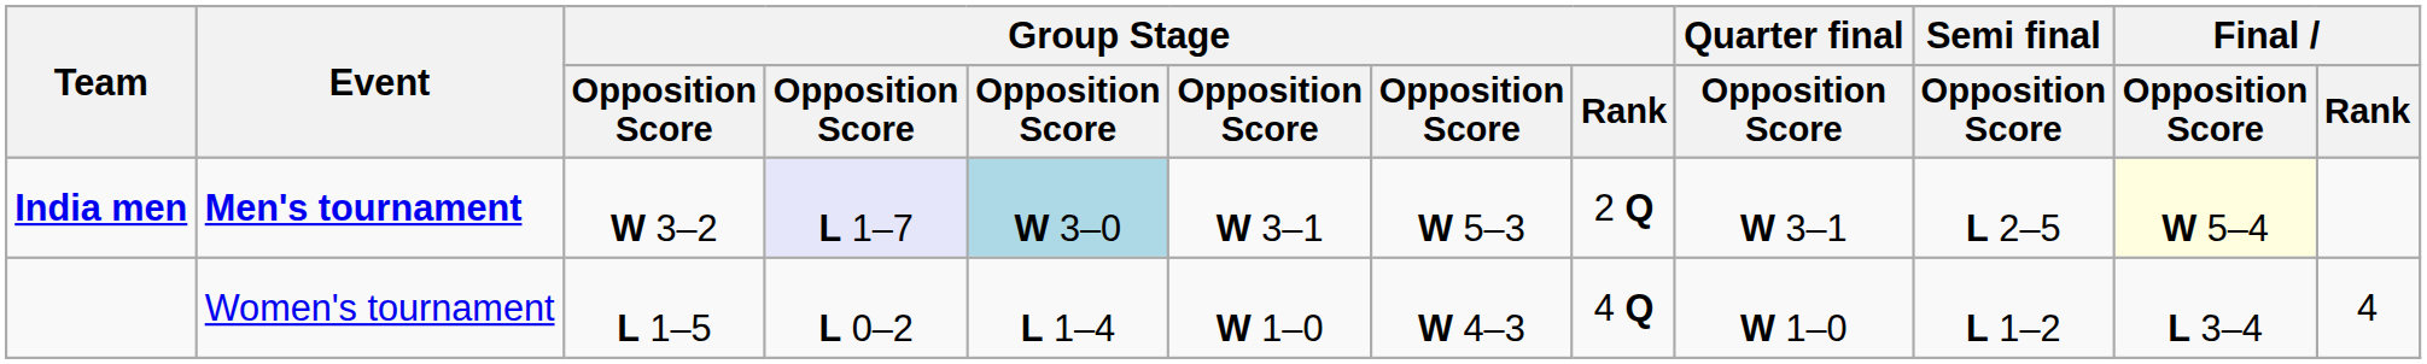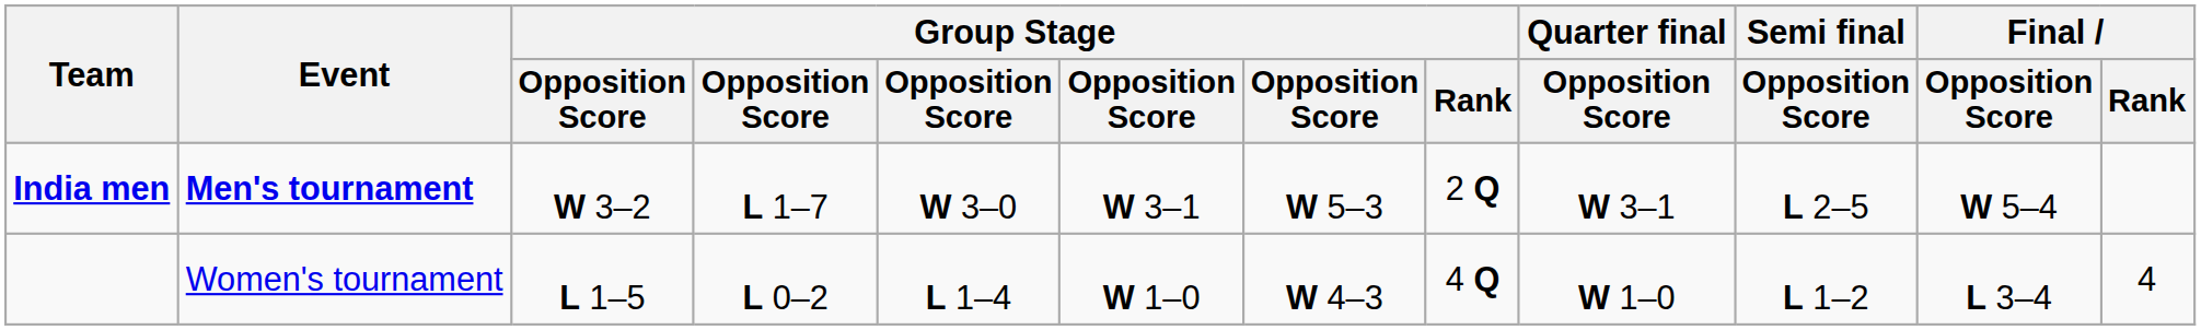India men | column 4: lavender background -> no background
India men | column 5: lightblue background -> no background
India men | Final / Opposition Score: lightyellow background -> no background
